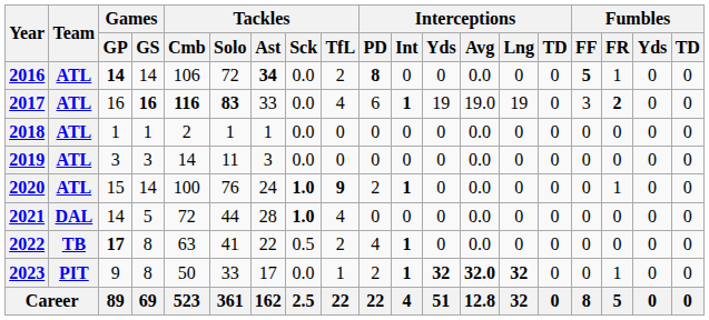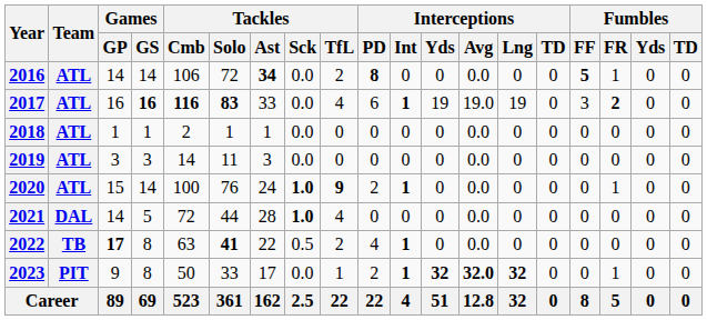2016 | Games / GP: bold -> normal
2022 | Tackles / Solo: normal -> bold
